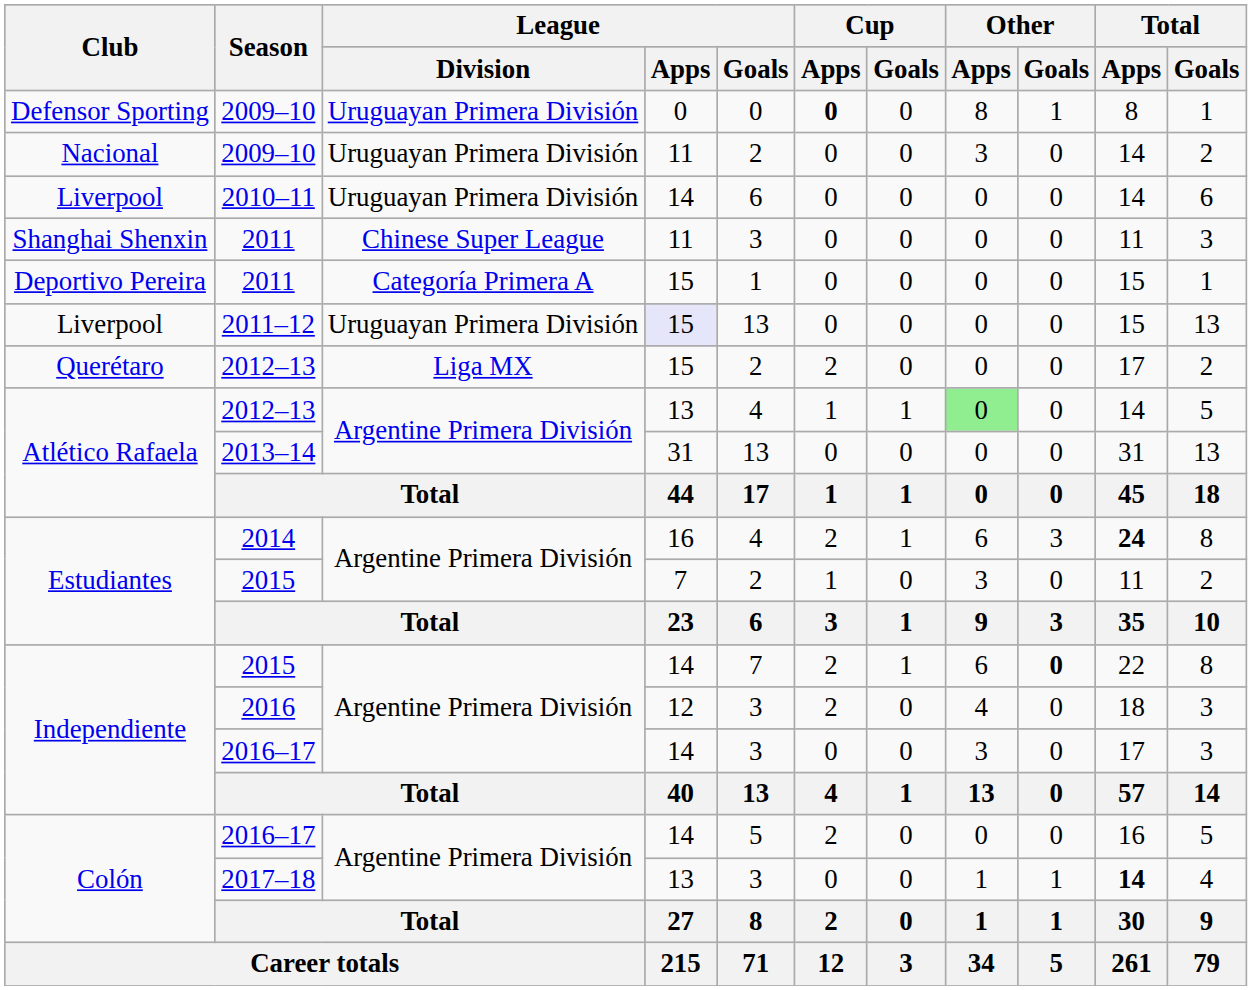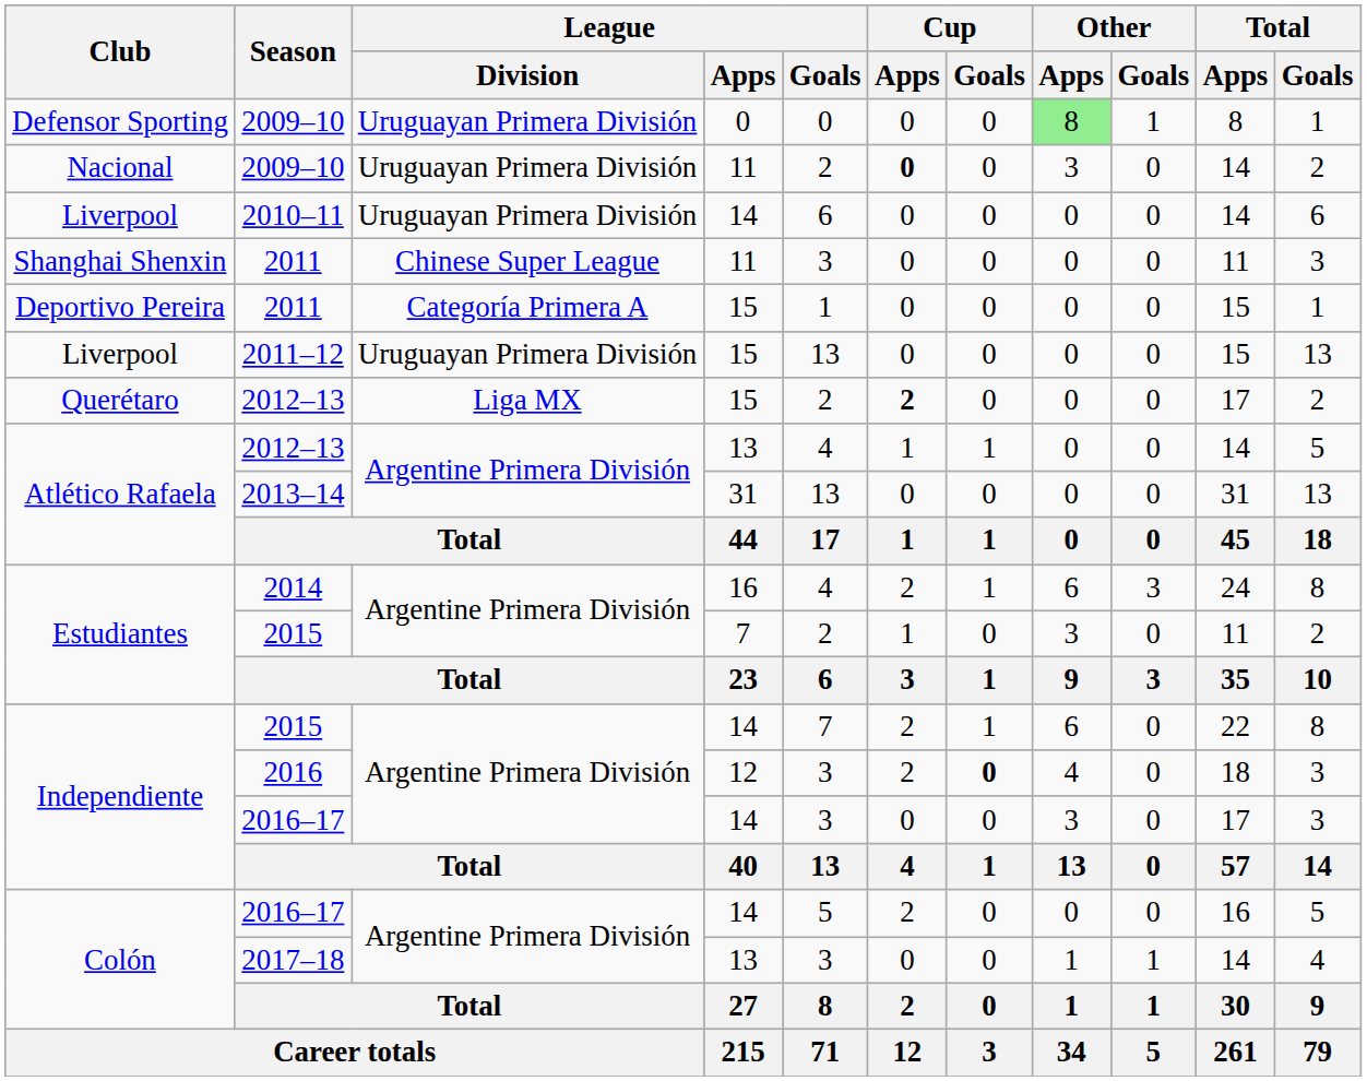Defensor Sporting / 2009–10 | Cup / Apps: bold -> normal
Defensor Sporting / 2009–10 | Other / Apps: no background -> lightgreen background
Nacional / 2009–10 | Cup / Apps: normal -> bold
2011–12 | League / Apps: lavender background -> no background
Querétaro / 2012–13 | Cup / Apps: normal -> bold
Atlético Rafaela / 2012–13 | Other / Apps: lightgreen background -> no background
2014 | Total / Apps: bold -> normal
Independiente / 2015 | Other / Goals: bold -> normal
2016 | Cup / Goals: normal -> bold
2017–18 | Total / Apps: bold -> normal
